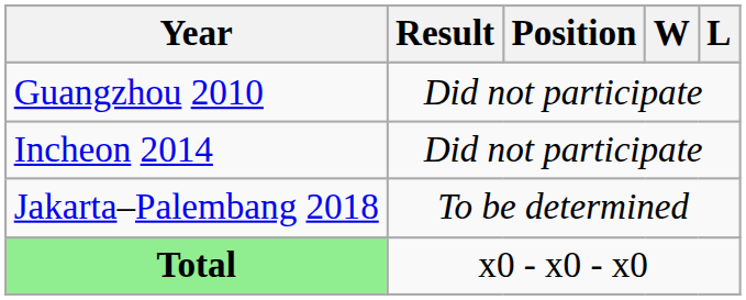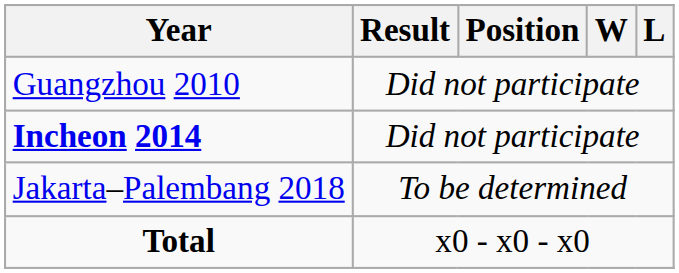Incheon 2014 | Year: normal -> bold
Total | Year: lightgreen background -> no background
